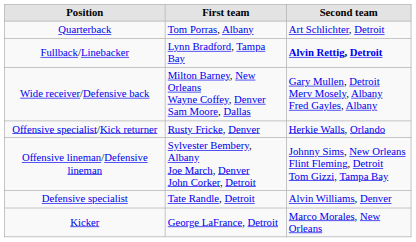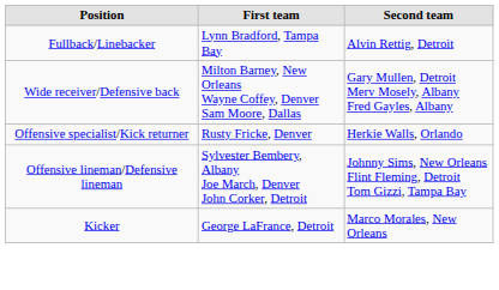- row: Quarterback | Tom Porras, Albany | Art Schlichter, Detroit
Fullback/Linebacker | Second team: bold -> normal
- row: Defensive specialist | Tate Randle, Detroit | Alvin Williams, Denver
